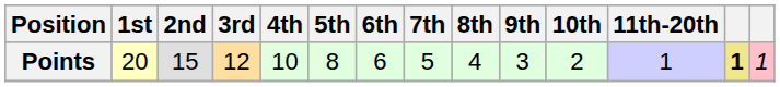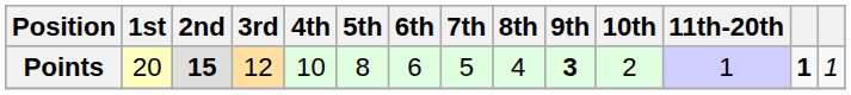Points | 2nd: normal -> bold
Points | 9th: normal -> bold
Points | column 13: khaki background -> no background
Points | column 14: pink background -> no background
